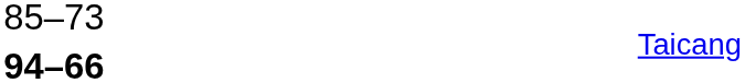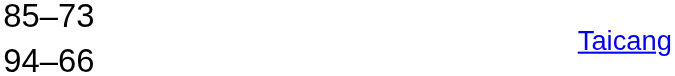94–66 | column 1: bold -> normal
